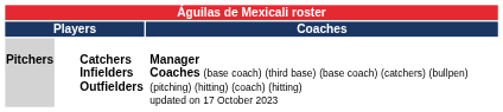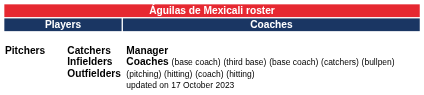Pitchers | column 1: lightgrey background -> no background
